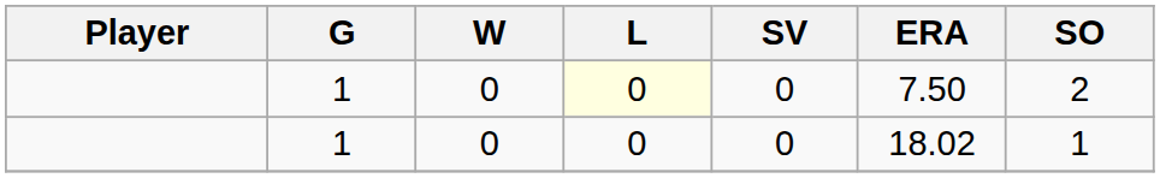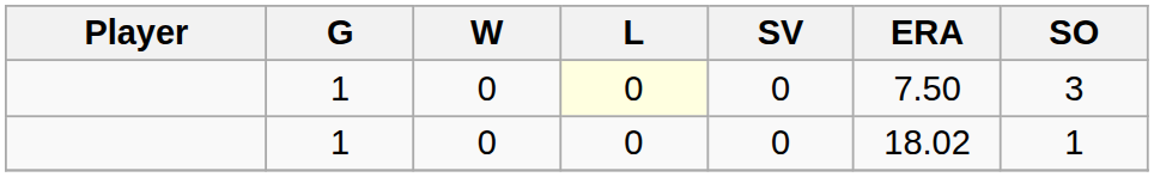row 2 | SO: 2 -> 3
